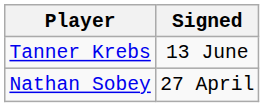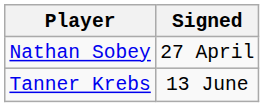rows swapped: Nathan Sobey <-> Tanner Krebs
